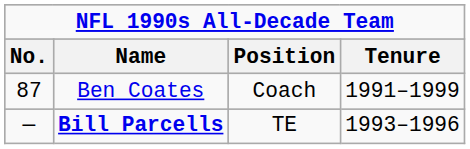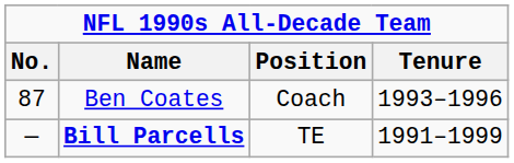Ben Coates | Tenure: 1991–1999 -> 1993–1996
Bill Parcells | Tenure: 1993–1996 -> 1991–1999
